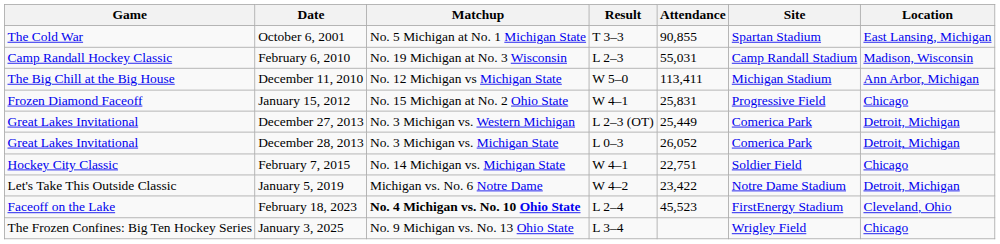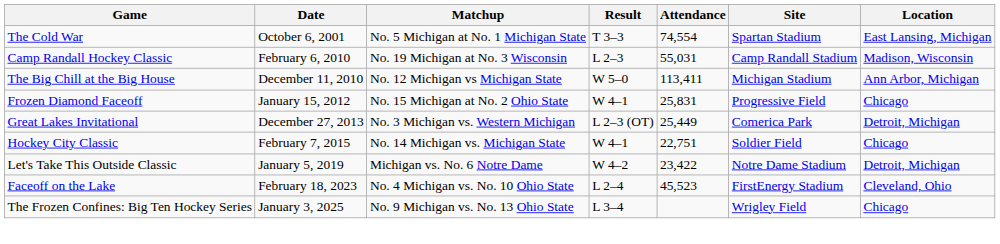October 6, 2001 | Attendance: 90,855 -> 74,554
- row: Great Lakes Invitational | December 28, 2013 | No. 3 Michigan vs. Michigan State | L 0–3 | 26,052 | Comerica Park | Detroit, Michigan
February 18, 2023 | Matchup: bold -> normal
